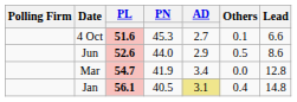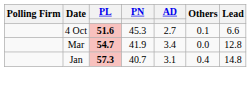- row: Jun | 52.6 | 44.0 | 2.9 | 0.5 | 8.6
Jan | PL: 56.1 -> 57.3
Jan | PN: 40.5 -> 40.7
Jan | AD: khaki background -> no background
